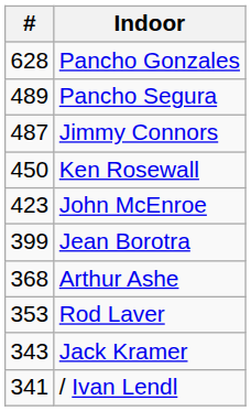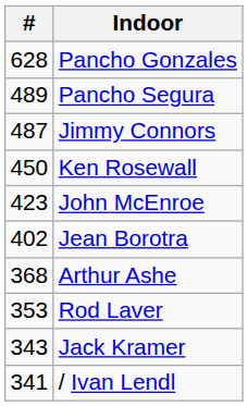Jean Borotra | #: 399 -> 402
